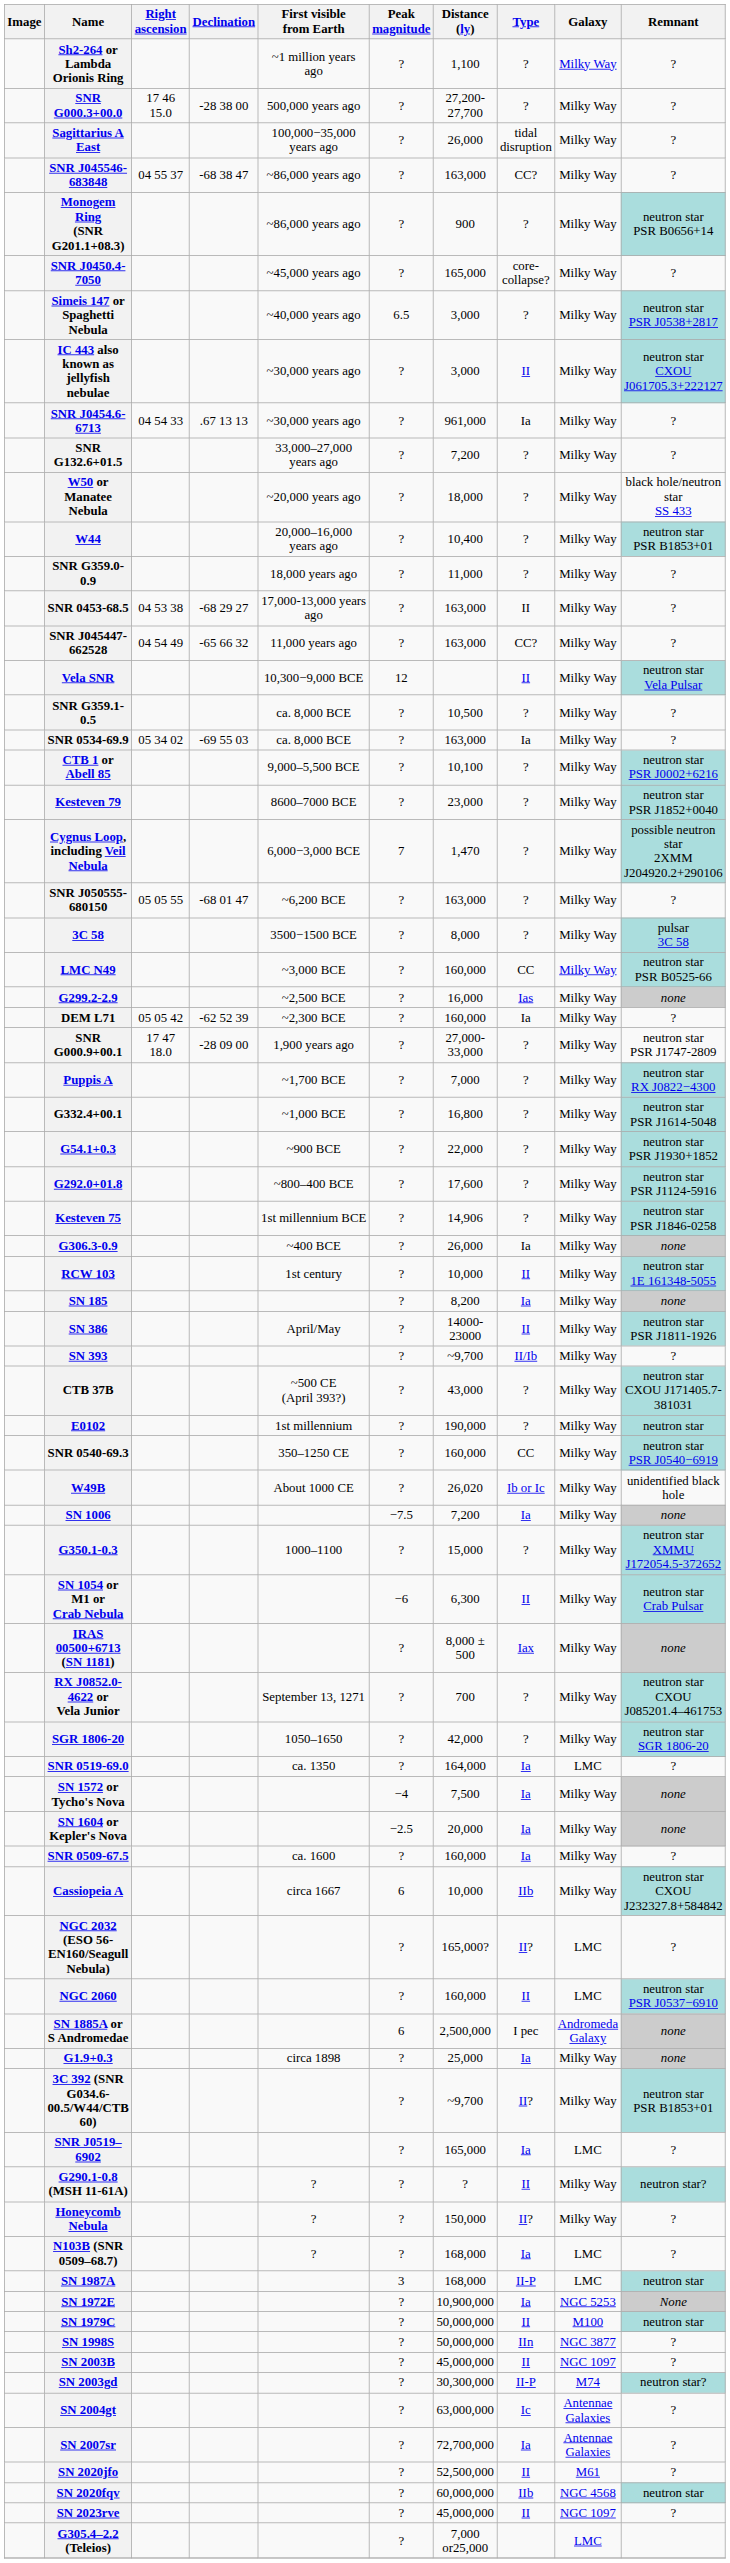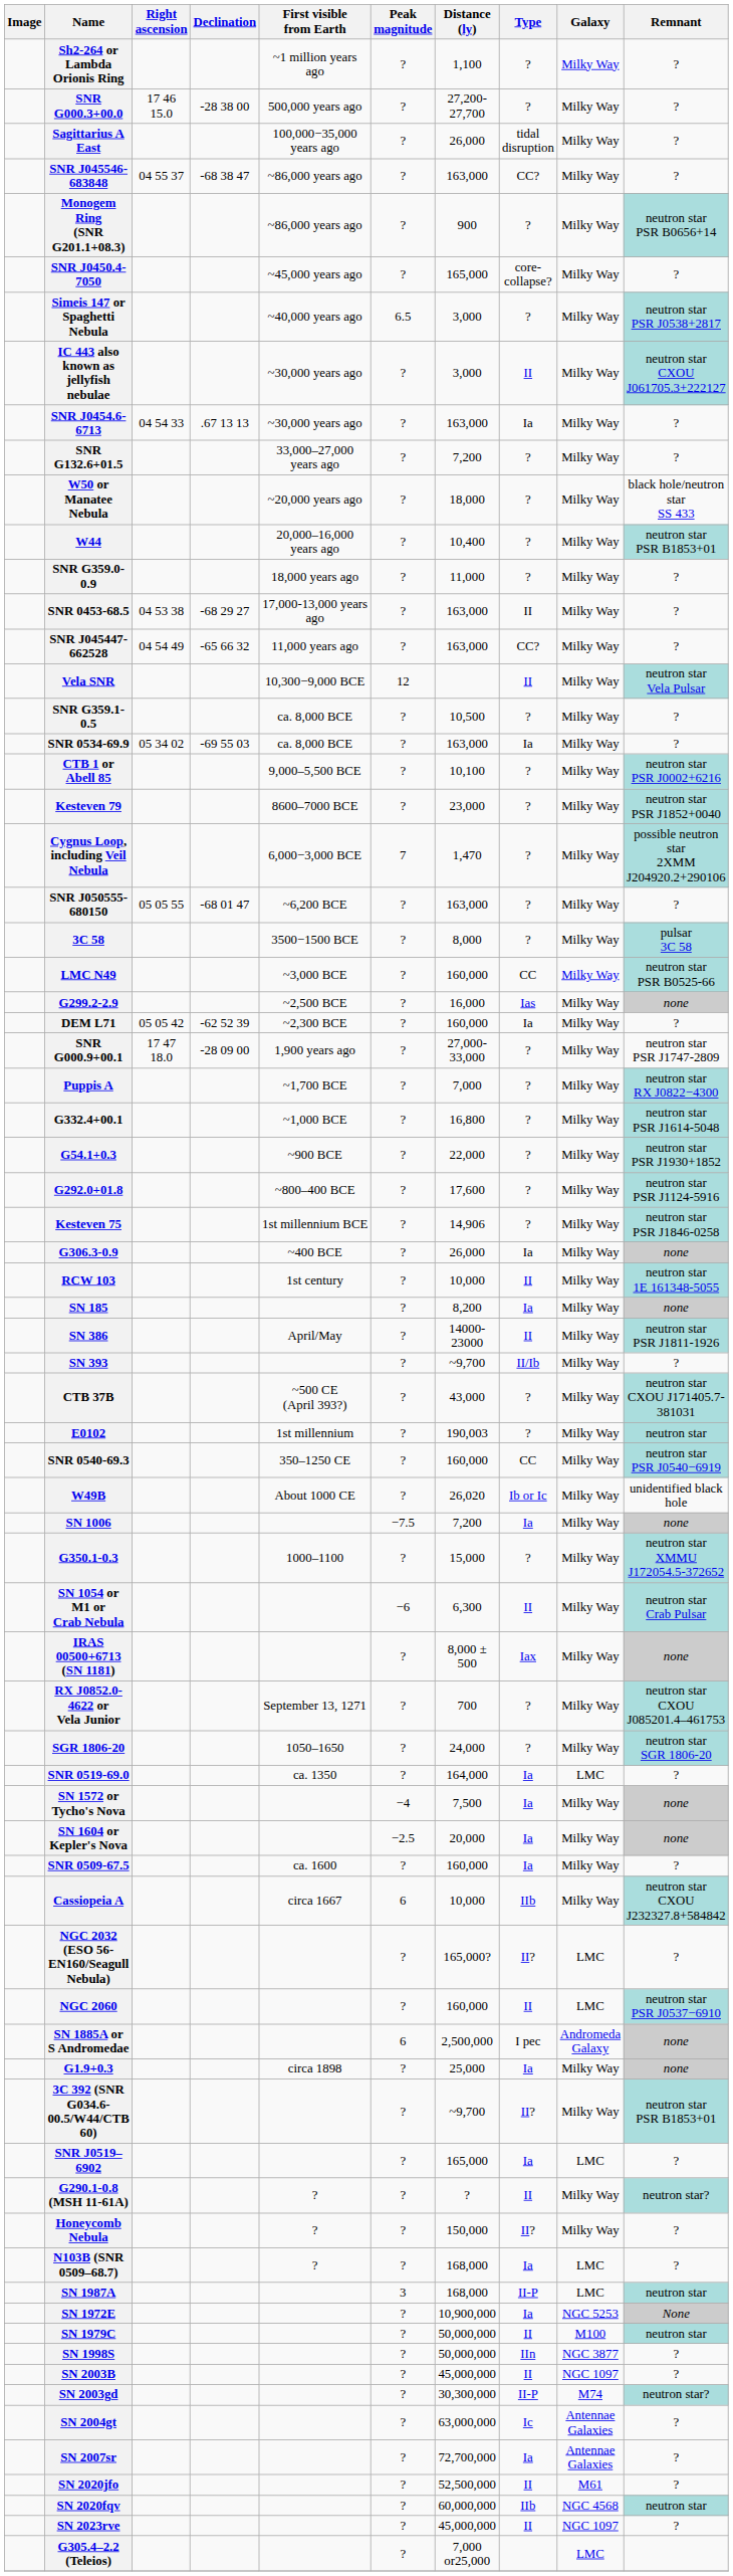SNR J0454.6-6713 | Distance (ly): 961,000 -> 163,000
E0102 | Distance (ly): 190,000 -> 190,003
SGR 1806-20 | Distance (ly): 42,000 -> 24,000
